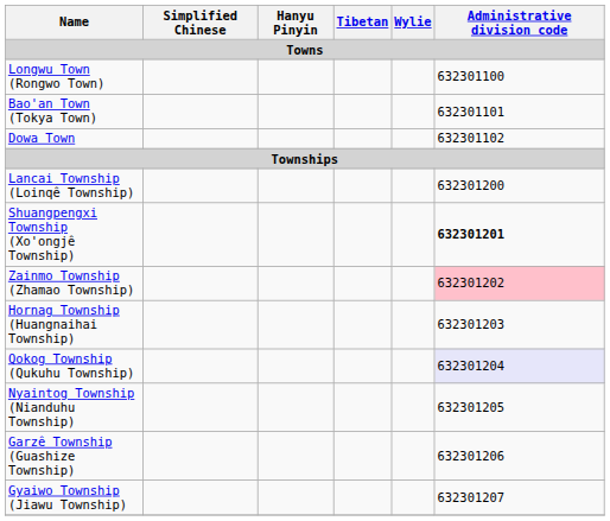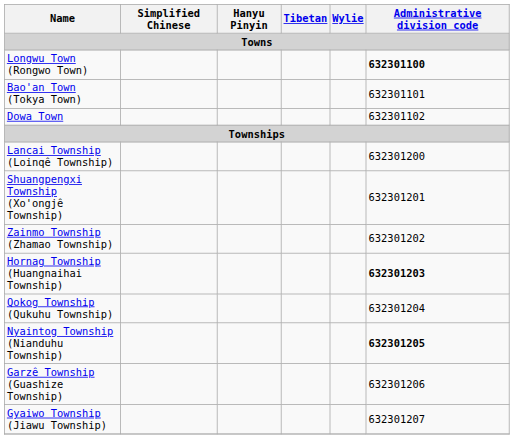Longwu Town (Rongwo Town) | Administrative division code: normal -> bold
Shuangpengxi Township (Xo'ongjê Township) | Administrative division code: bold -> normal
Zainmo Township (Zhamao Township) | Administrative division code: pink background -> no background
Hornag Township (Huangnaihai Township) | Administrative division code: normal -> bold
Qokog Township (Qukuhu Township) | Administrative division code: lavender background -> no background
Nyaintog Township (Nianduhu Township) | Administrative division code: normal -> bold
